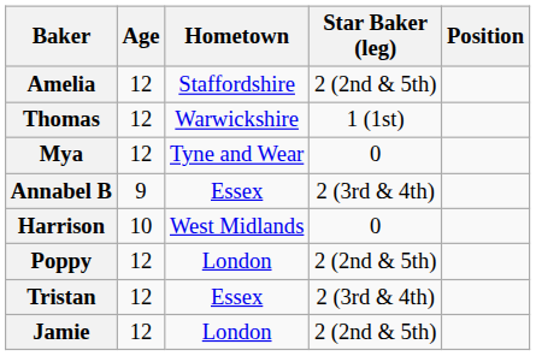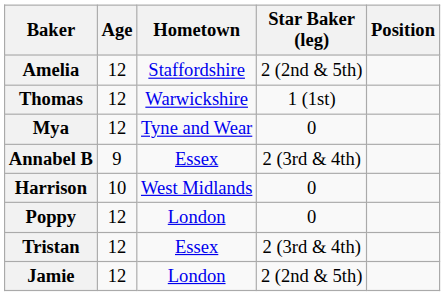Poppy | Star Baker (leg): 2 (2nd & 5th) -> 0
